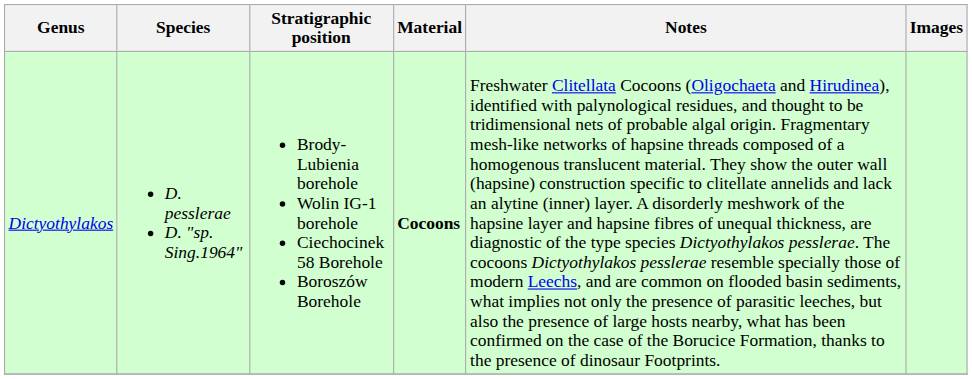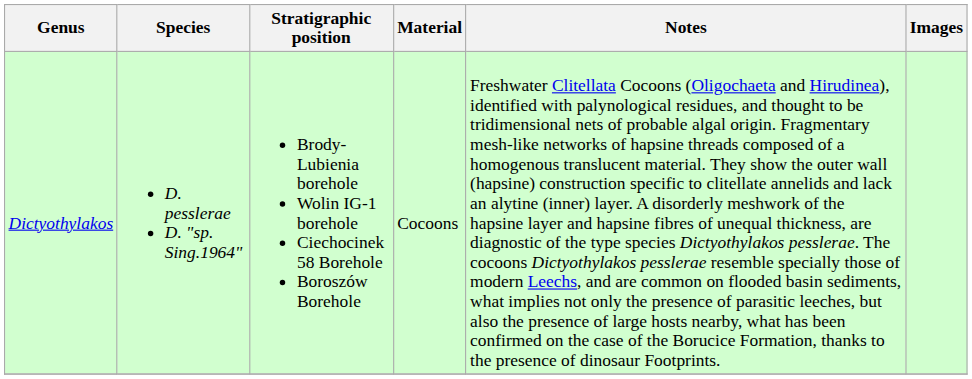Dictyothylakos | Material: bold -> normal
